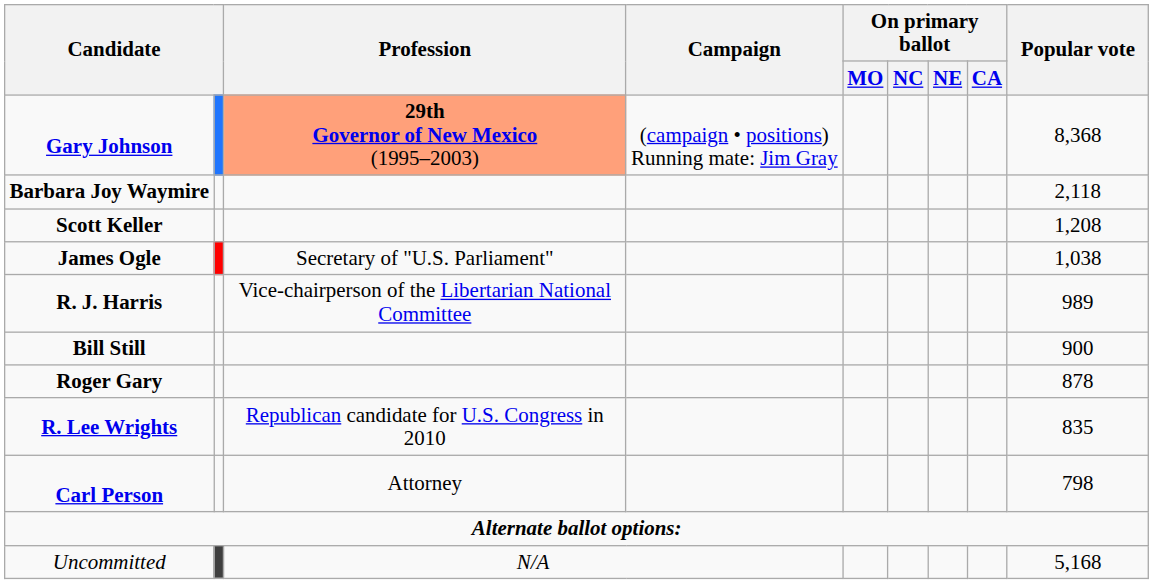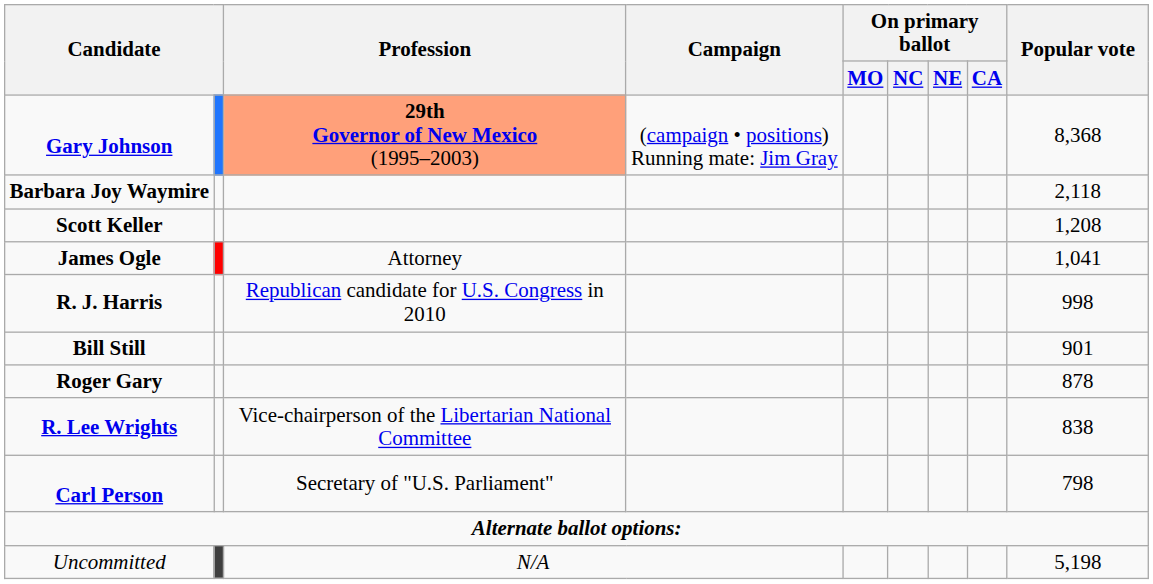James Ogle | Profession: Secretary of "U.S. Parliament" -> Attorney
James Ogle | Popular vote: 1,038 -> 1,041
R. J. Harris | Profession: Vice-chairperson of the Libertarian National Committee -> Republican candidate for U.S. Congress in 2010
R. J. Harris | Popular vote: 989 -> 998
Bill Still | Popular vote: 900 -> 901
R. Lee Wrights | Profession: Republican candidate for U.S. Congress in 2010 -> Vice-chairperson of the Libertarian National Committee
R. Lee Wrights | Popular vote: 835 -> 838
Carl Person | Profession: Attorney -> Secretary of "U.S. Parliament"
Uncommitted | Popular vote: 5,168 -> 5,198
